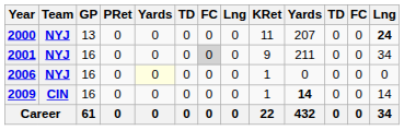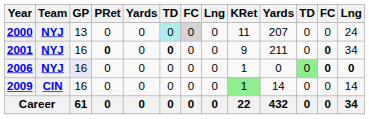2000 | column 6: no background -> paleturquoise background
2000 | column 7: no background -> lightgrey background
2000 | column 13: bold -> normal
2001 | PRet: normal -> bold
2001 | column 6: normal -> bold
2001 | column 7: lightgrey background -> no background
2001 | column 12: normal -> bold
2006 | GP: no background -> lavender background
2006 | column 5: lightyellow background -> no background
2006 | column 11: no background -> lightgreen background
2006 | column 12: normal -> bold
2006 | column 13: normal -> bold
2009 | KRet: no background -> lightgreen background
2009 | column 10: bold -> normal
